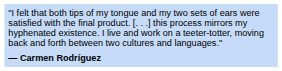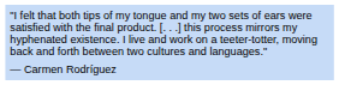row 2 | column 1: bold -> normal
